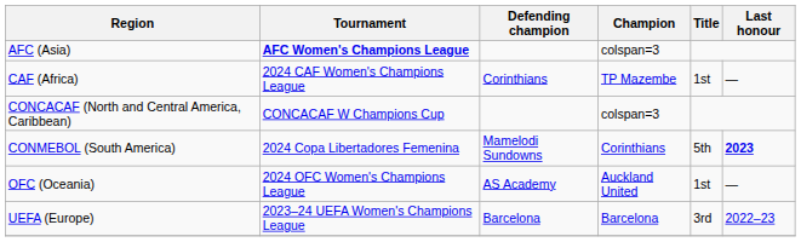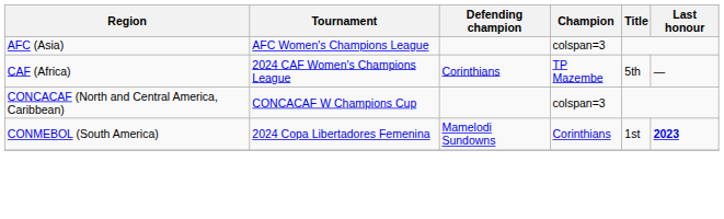AFC (Asia) | Tournament: bold -> normal
CAF (Africa) | Title: 1st -> 5th
CONMEBOL (South America) | Title: 5th -> 1st
- row: OFC (Oceania) | 2024 OFC Women's Champions League | AS Academy | Auckland United | 1st | —
- row: UEFA (Europe) | 2023–24 UEFA Women's Champions League | Barcelona | Barcelona | 3rd | 2022–23
